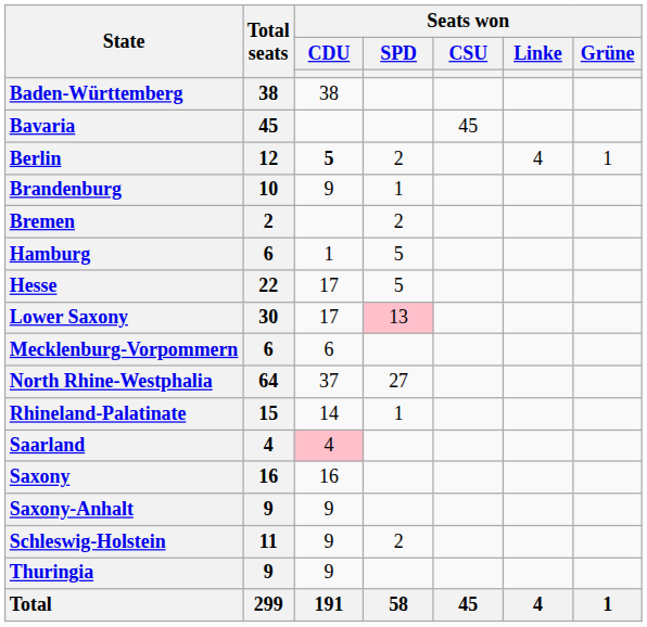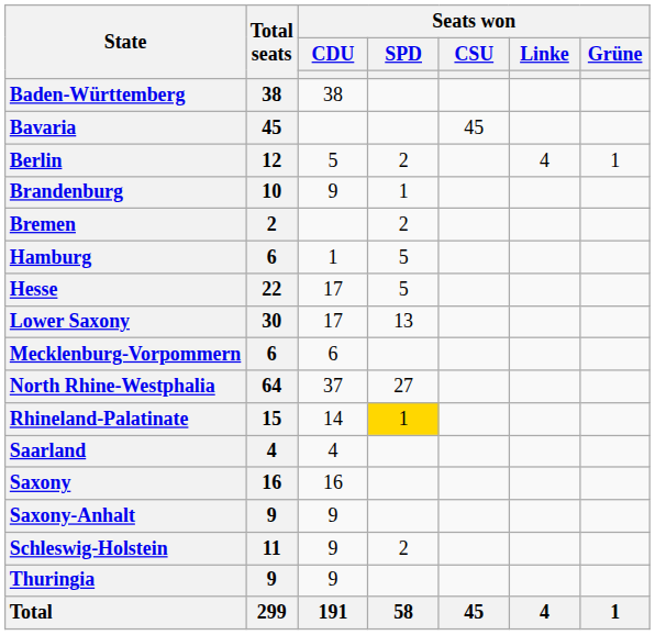Berlin | Seats won / CDU: bold -> normal
Lower Saxony | Seats won / SPD: pink background -> no background
Rhineland-Palatinate | Seats won / SPD: no background -> gold background
Saarland | Seats won / CDU: pink background -> no background
